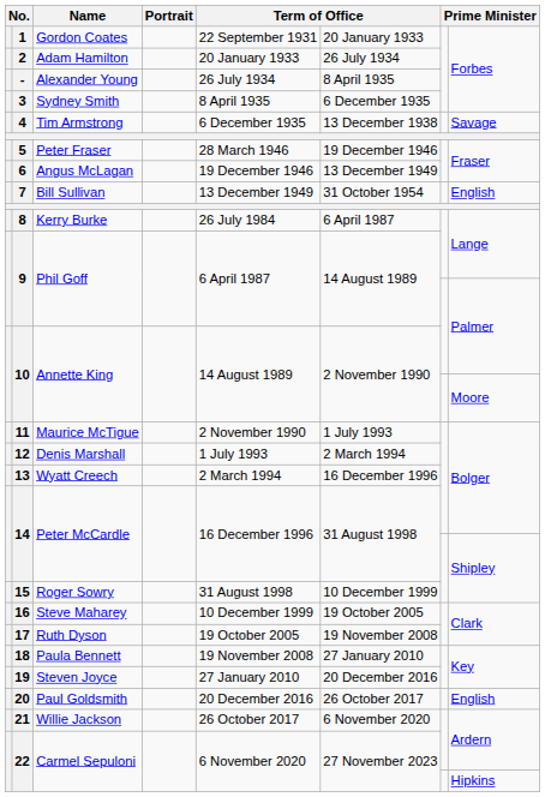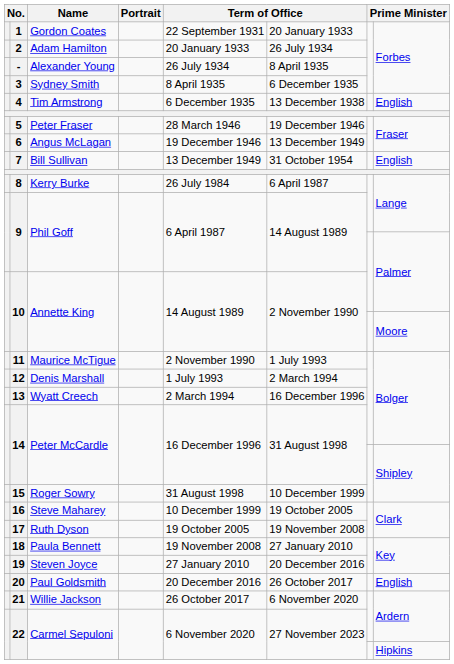4 | column 8: Savage -> English
